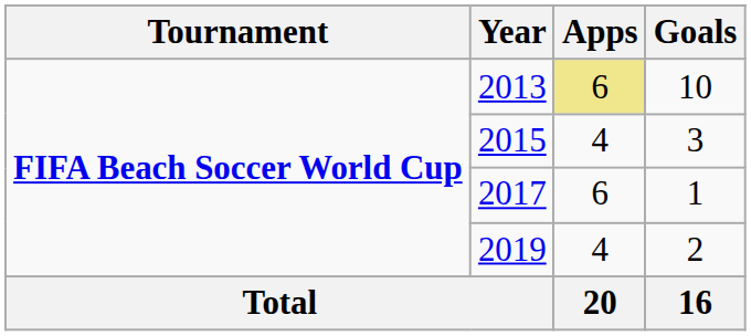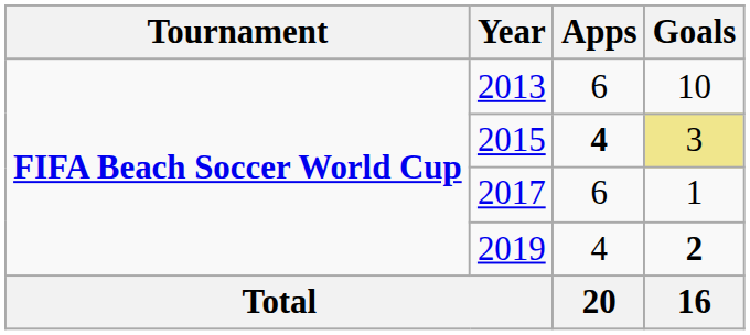2013 | Apps: khaki background -> no background
2015 | Apps: normal -> bold
2015 | Goals: no background -> khaki background
2019 | Goals: normal -> bold
